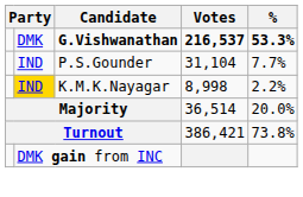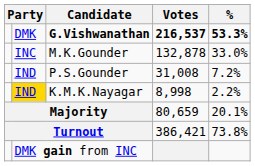+ row: INC | M.K.Gounder | 132,878 | 33.0%
P.S.Gounder | Votes: 31,104 -> 31,008
P.S.Gounder | %: 7.7% -> 7.2%
Majority | Votes: 36,514 -> 80,659
Majority | %: 20.0% -> 20.1%
